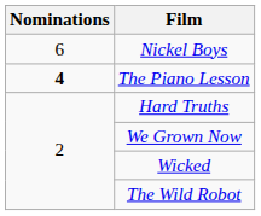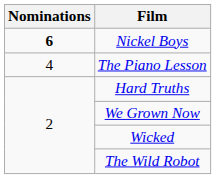Nickel Boys | Nominations: normal -> bold
The Piano Lesson | Nominations: bold -> normal
